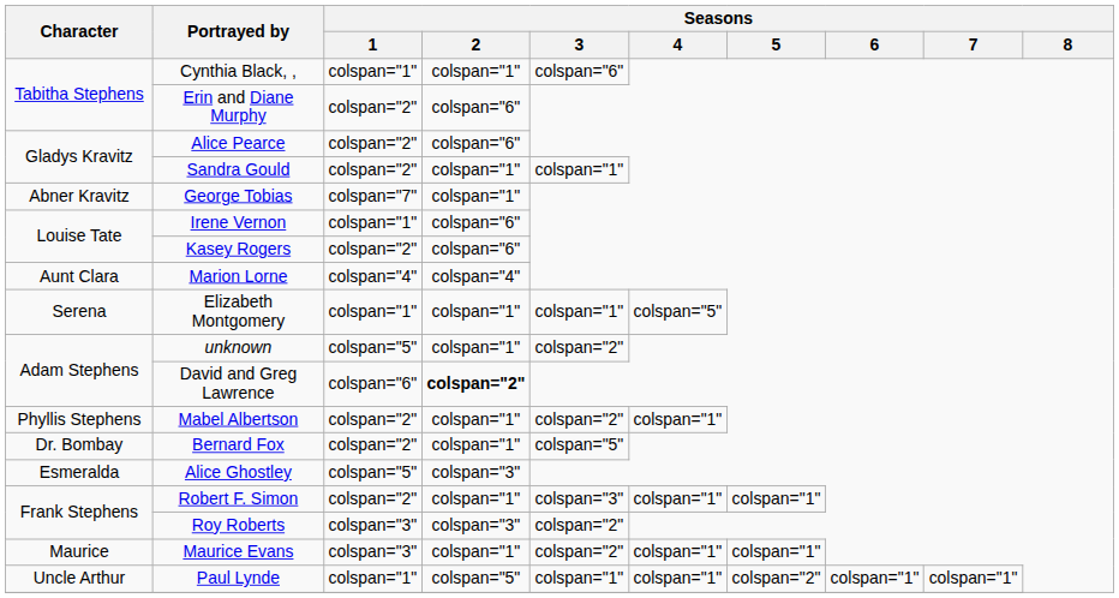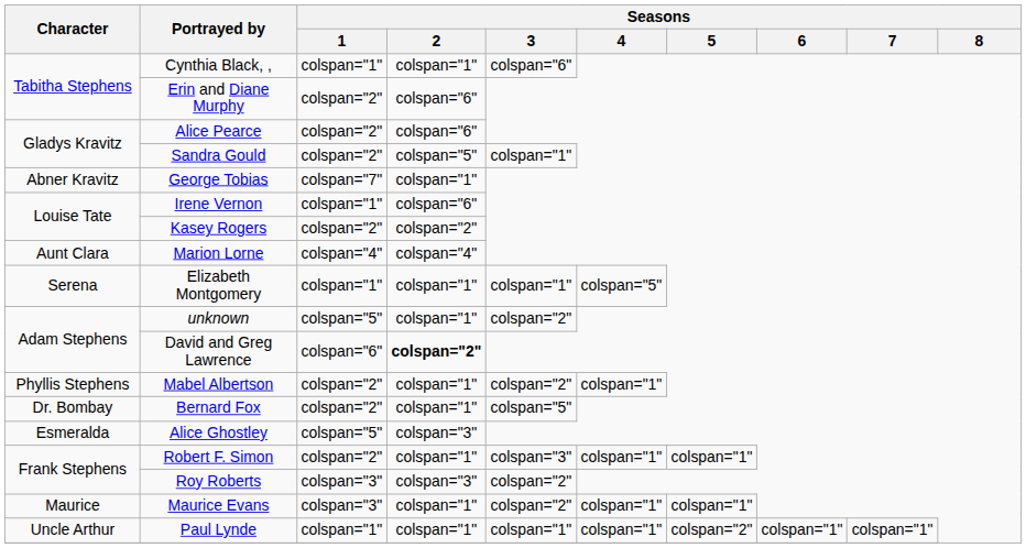Sandra Gould | Seasons / 2: colspan="1" -> colspan="5"
Kasey Rogers | Seasons / 2: colspan="6" -> colspan="2"
Paul Lynde | Seasons / 2: colspan="5" -> colspan="1"
